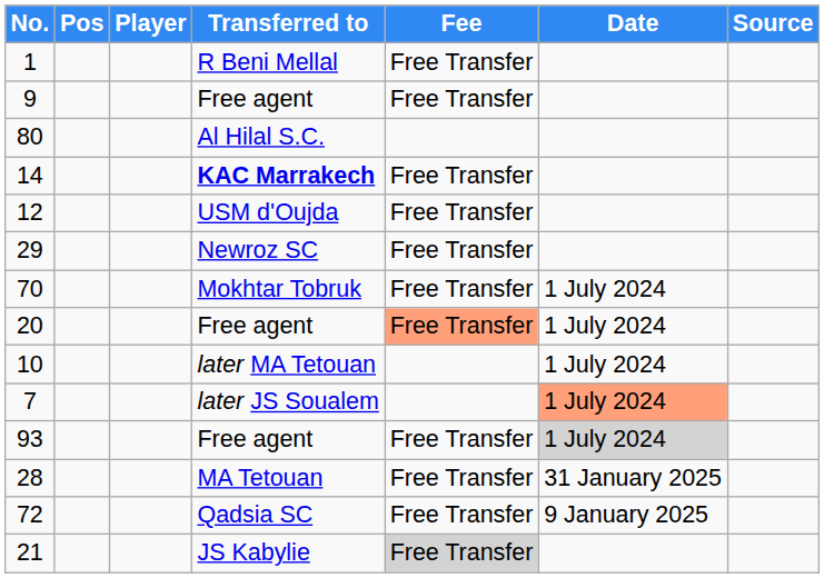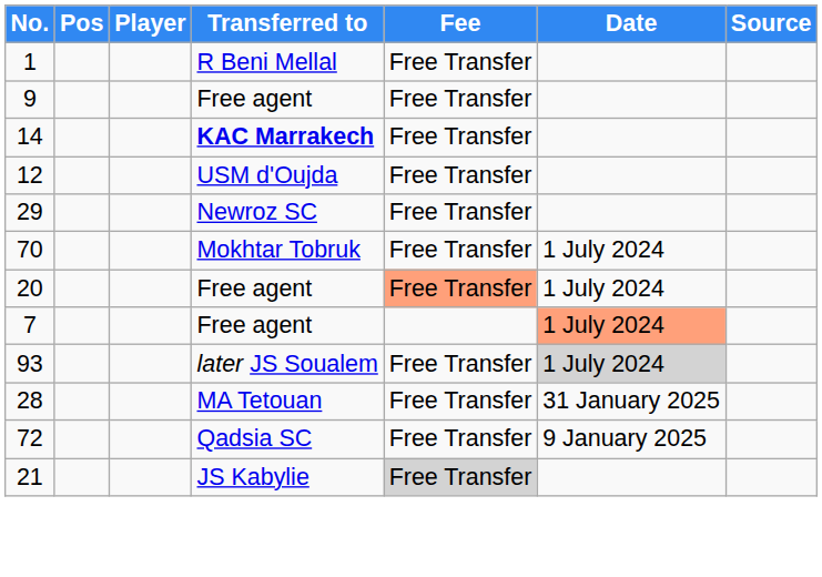- row: 80 | Al Hilal S.C.
- row: 10 | later MA Tetouan | 1 July 2024
7 | Transferred to: later JS Soualem -> Free agent
93 | Transferred to: Free agent -> later JS Soualem
